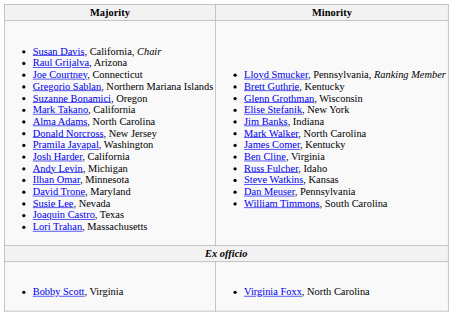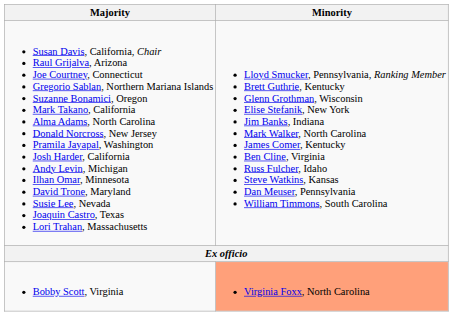Bobby Scott, Virginia | Minority: no background -> lightsalmon background
